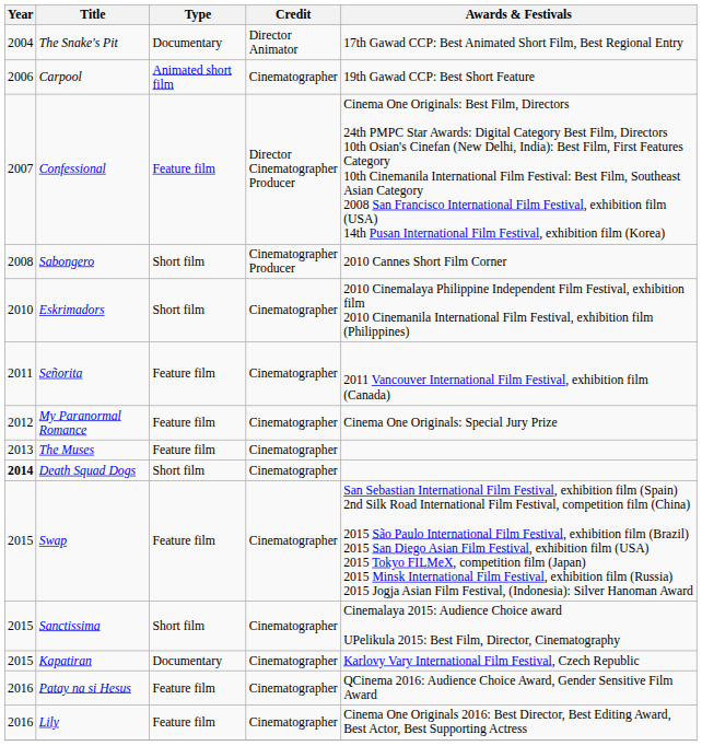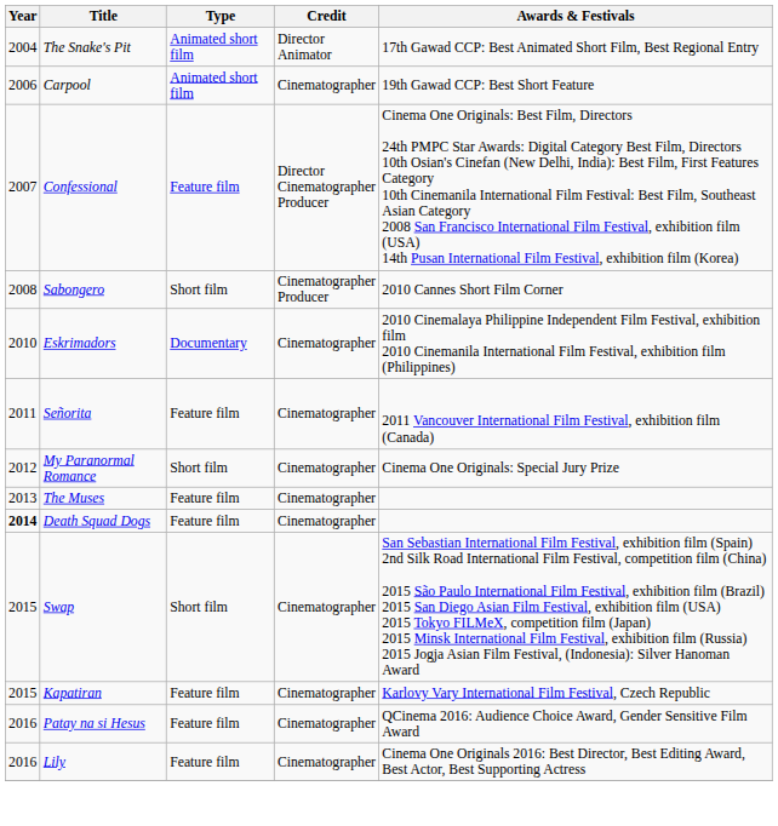The Snake's Pit | Type: Documentary -> Animated short film
Eskrimadors | Type: Short film -> Documentary
My Paranormal Romance | Type: Feature film -> Short film
Death Squad Dogs | Type: Short film -> Feature film
Swap | Type: Feature film -> Short film
- row: 2015 | Sanctissima | Short film | Cinematographer | Cinemalaya 2015: Audience Choice award UPelikula 2015: Best Film, Director, Cinematography
Kapatiran | Type: Documentary -> Feature film
